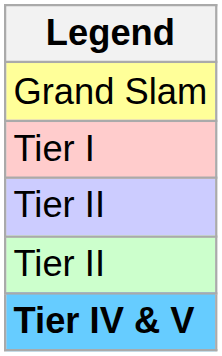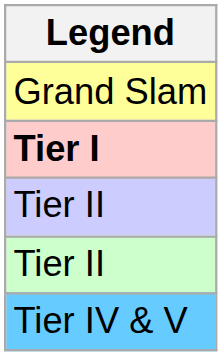row 3 | Legend: normal -> bold
row 6 | Legend: bold -> normal
